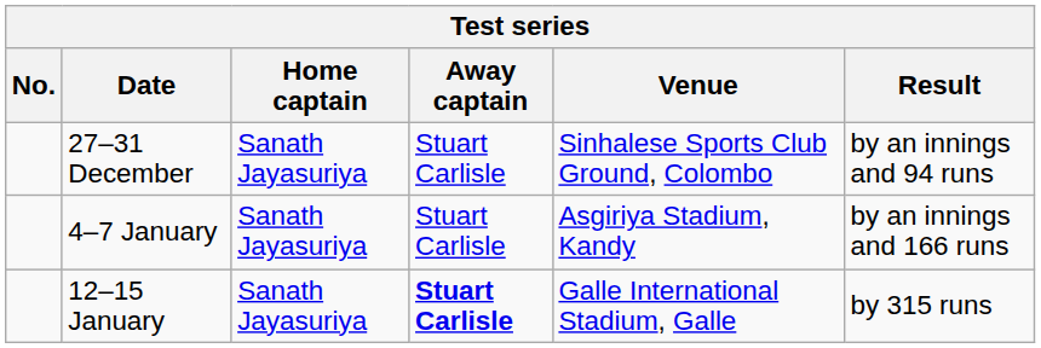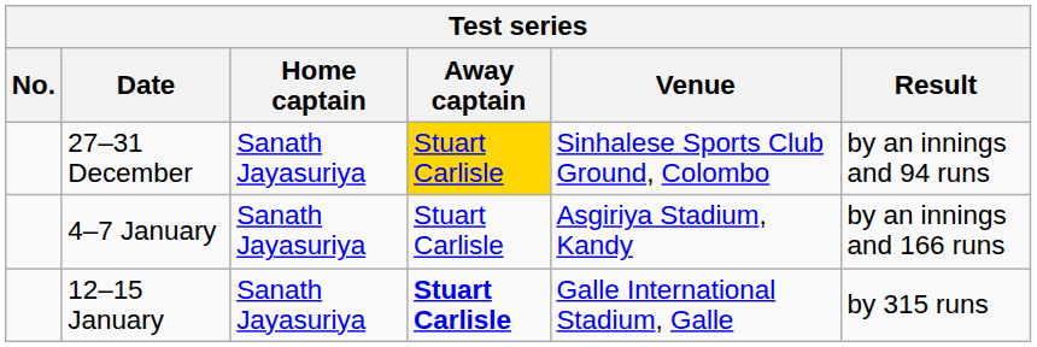27–31 December | Away captain: no background -> gold background
